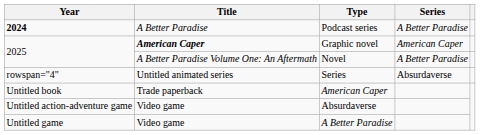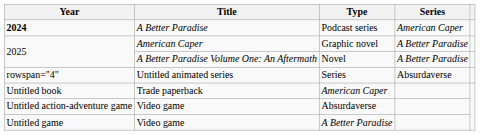Podcast series | Series: A Better Paradise -> American Caper
Graphic novel | Title: bold -> normal
Graphic novel | Series: American Caper -> A Better Paradise
